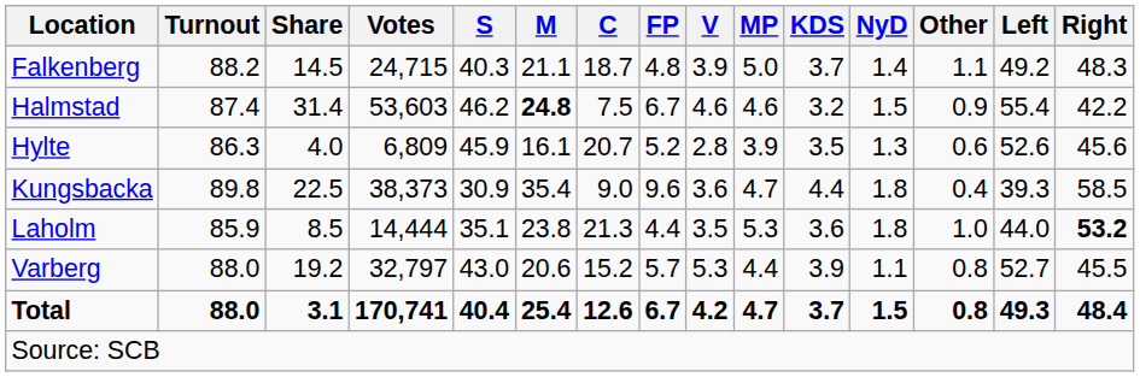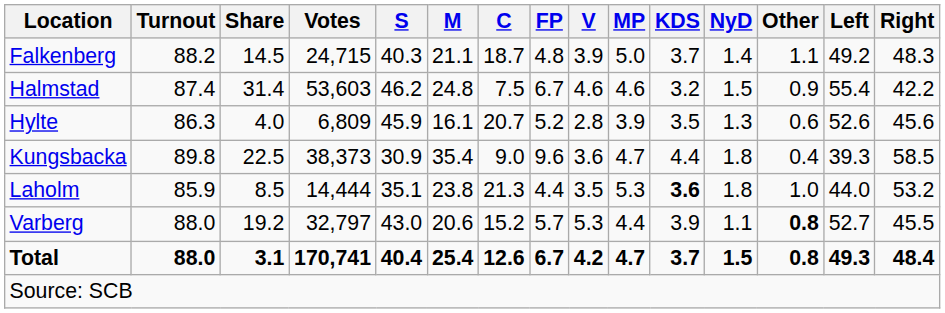Halmstad | M: bold -> normal
Laholm | KDS: normal -> bold
Laholm | Right: bold -> normal
Varberg | Other: normal -> bold
